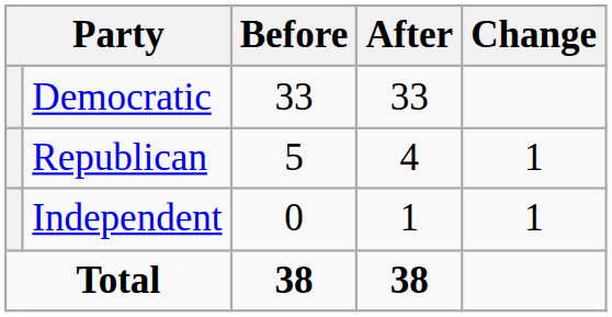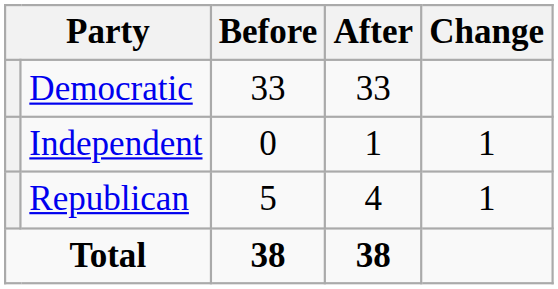rows swapped: Republican <-> Independent
